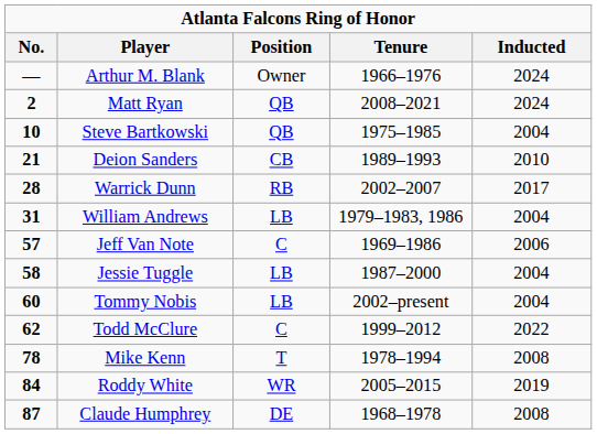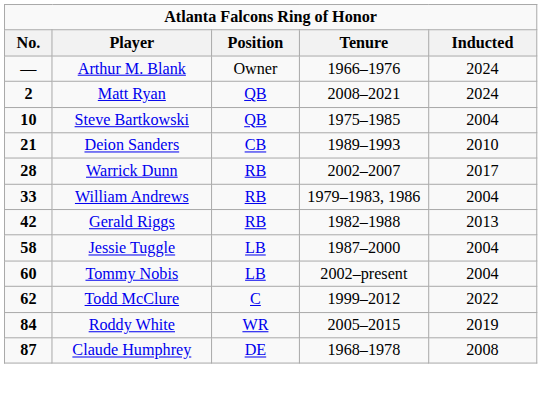William Andrews | No.: 31 -> 33
William Andrews | Position: LB -> RB
+ row: 42 | Gerald Riggs | RB | 1982–1988 | 2013
- row: 57 | Jeff Van Note | C | 1969–1986 | 2006
- row: 78 | Mike Kenn | T | 1978–1994 | 2008
